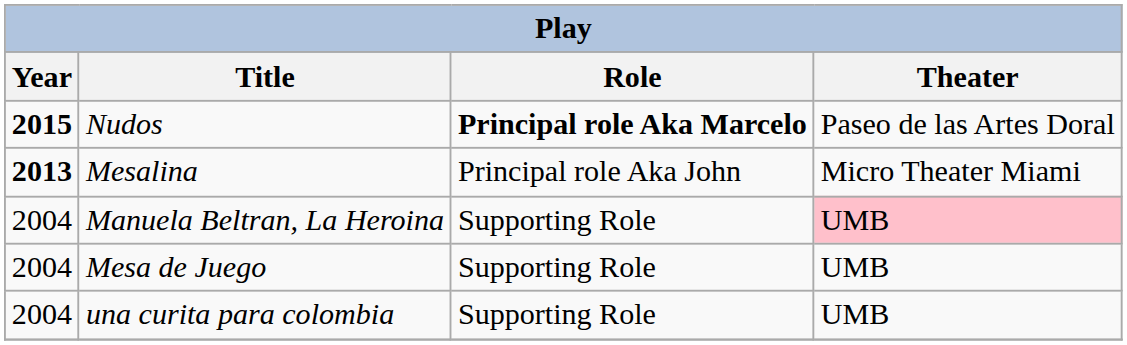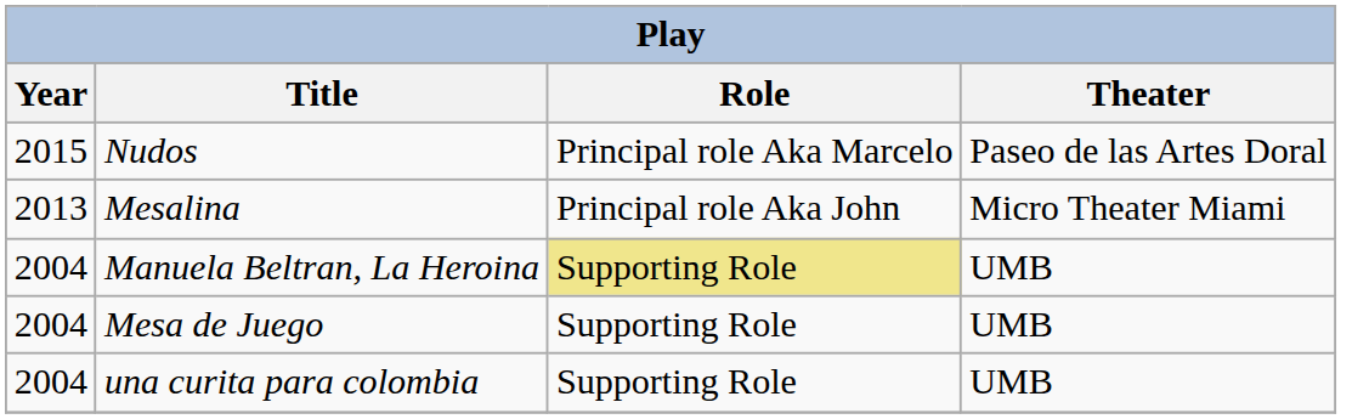Nudos | Year: bold -> normal
Nudos | Role: bold -> normal
Mesalina | Year: bold -> normal
Manuela Beltran, La Heroina | Role: no background -> khaki background
Manuela Beltran, La Heroina | Theater: pink background -> no background
